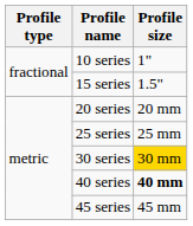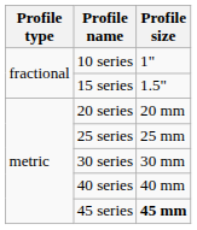30 series | Profile size: gold background -> no background
40 series | Profile size: bold -> normal
45 series | Profile size: normal -> bold
